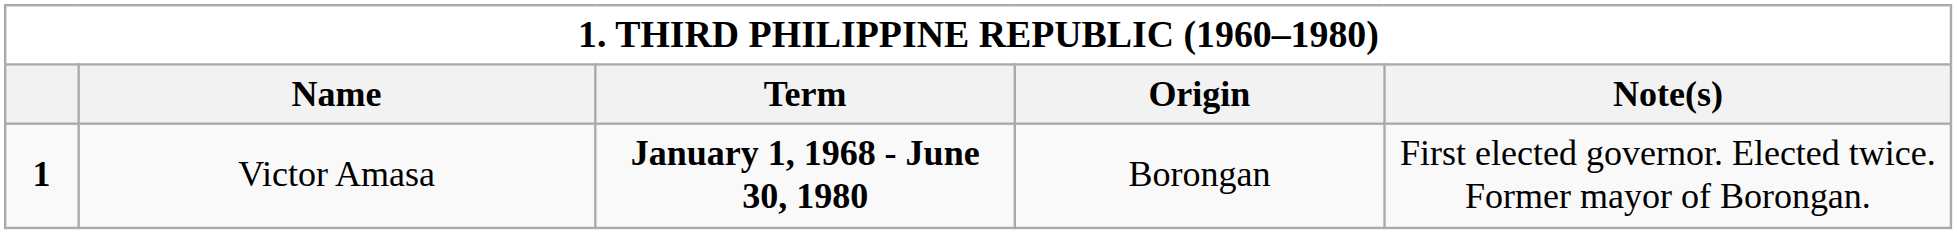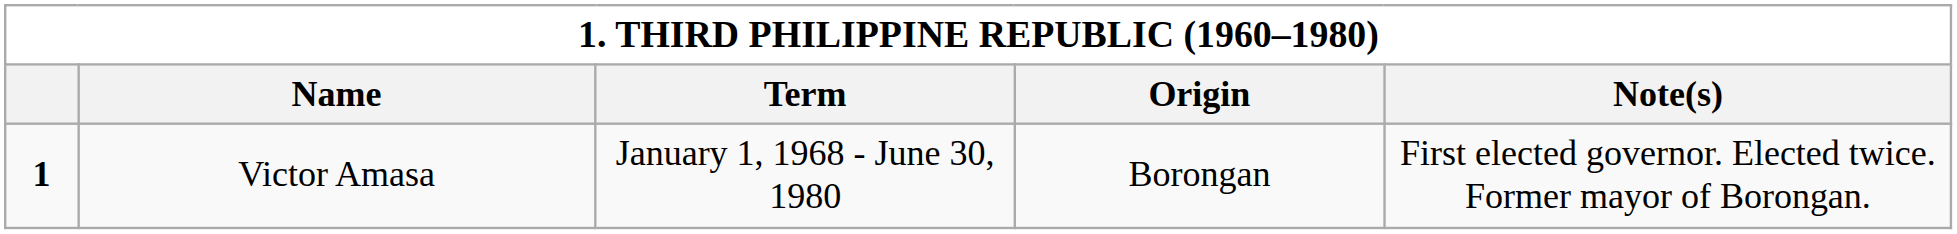Victor Amasa | Term: bold -> normal
